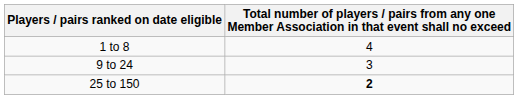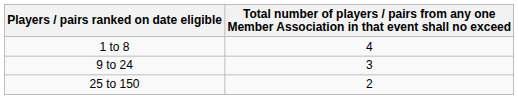25 to 150 | column 2: bold -> normal
